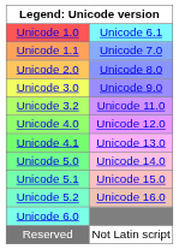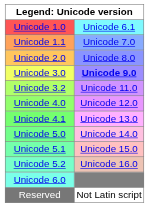Unicode 3.0 | column 2: normal -> bold
